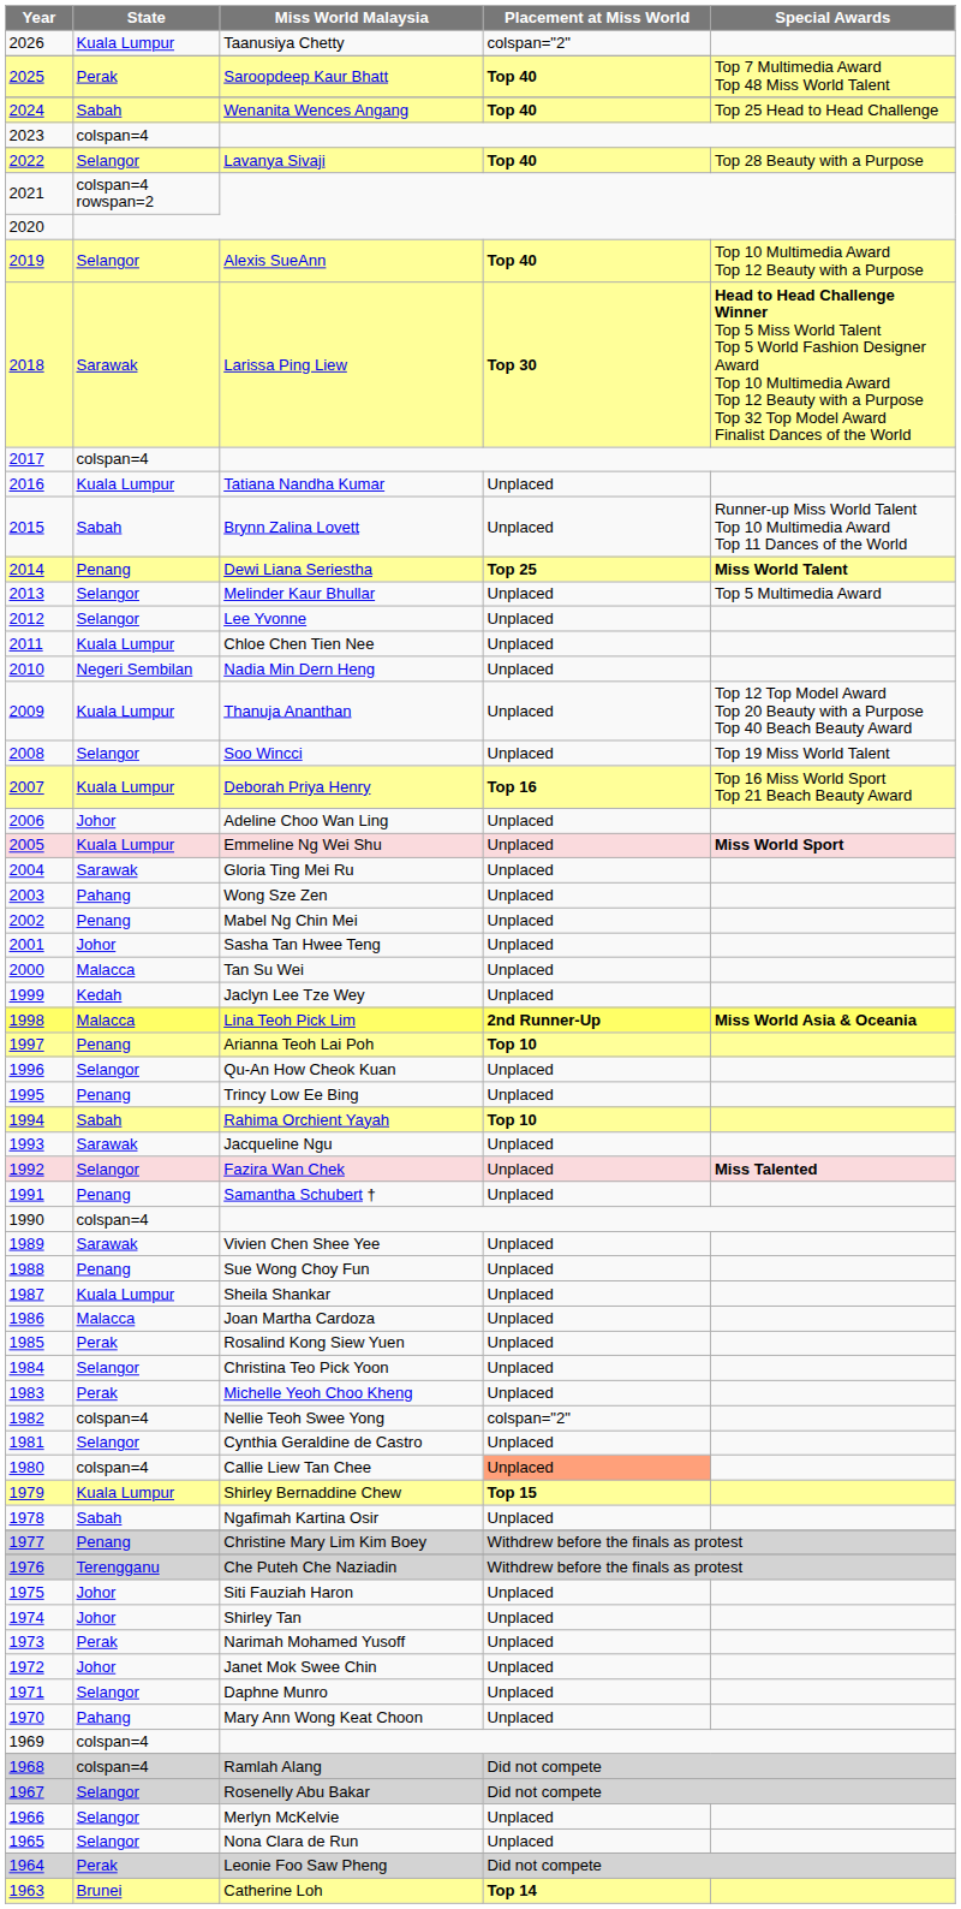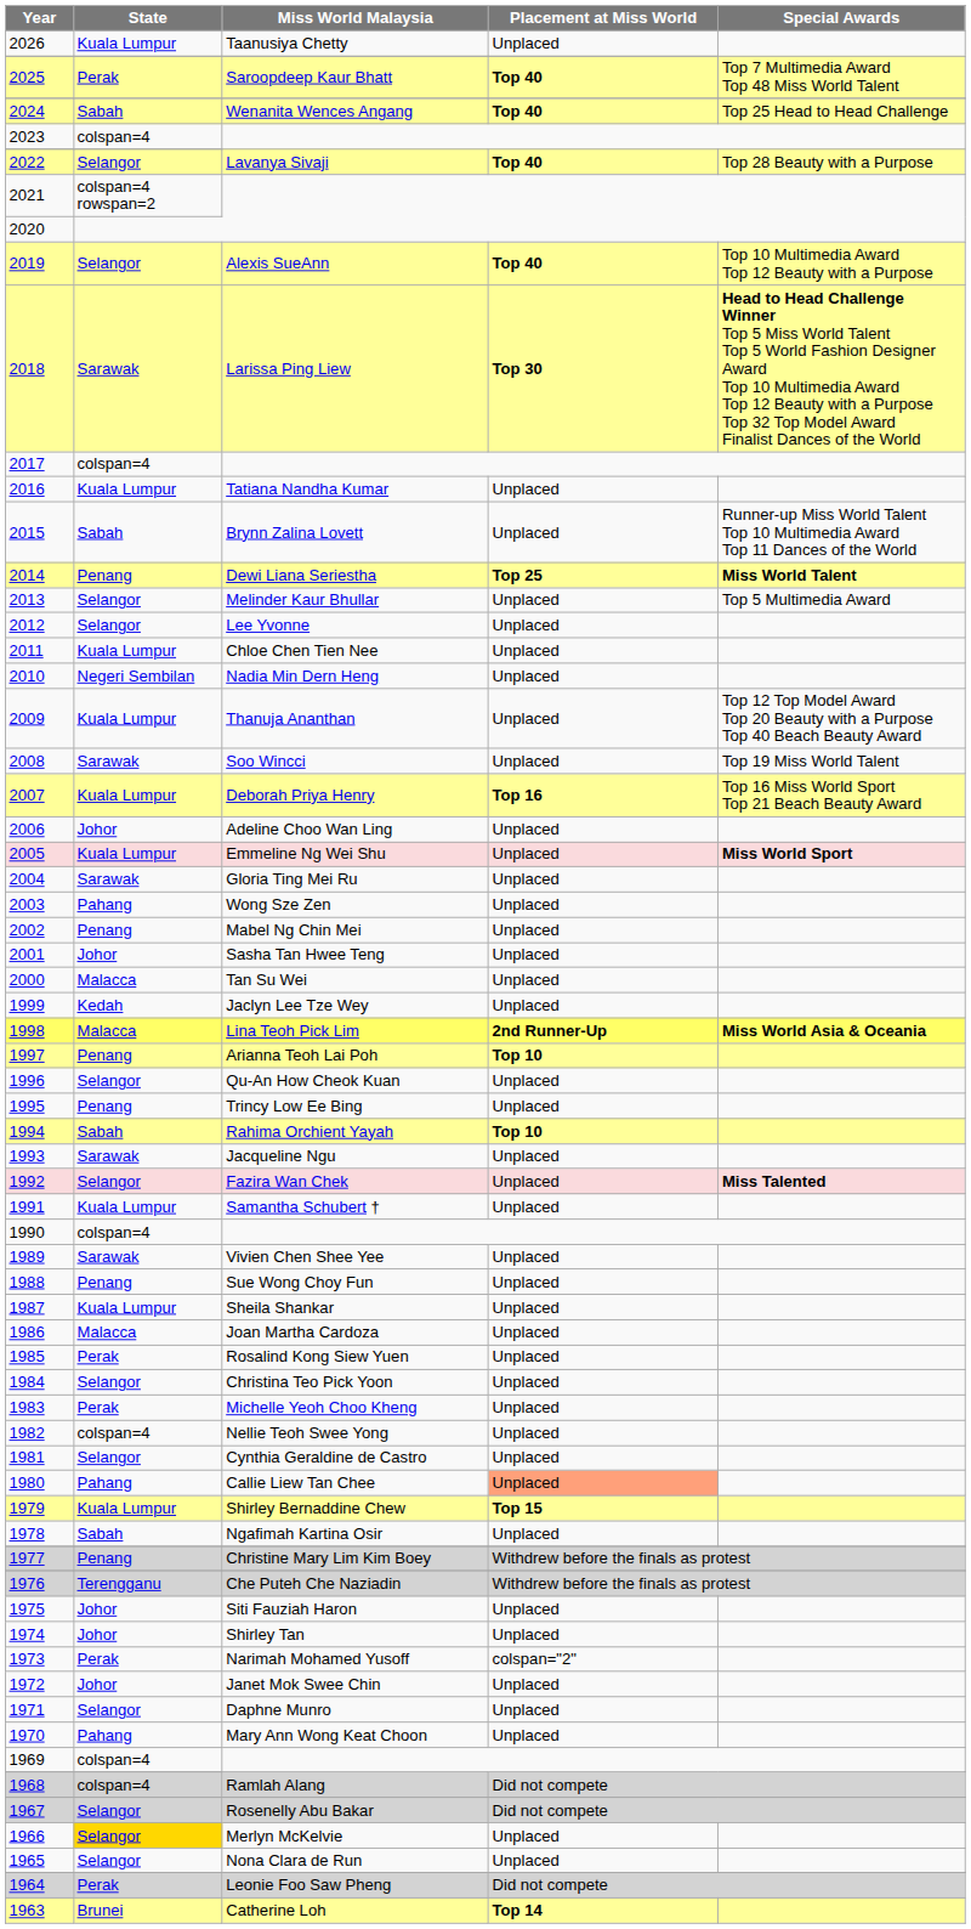Taanusiya Chetty | Placement at Miss World: colspan="2" -> Unplaced
Soo Wincci | State: Selangor -> Sarawak
Samantha Schubert † | State: Penang -> Kuala Lumpur
Nellie Teoh Swee Yong | Placement at Miss World: colspan="2" -> Unplaced
Callie Liew Tan Chee | State: colspan=4 -> Pahang
Narimah Mohamed Yusoff | Placement at Miss World: Unplaced -> colspan="2"
Merlyn McKelvie | State: no background -> gold background
